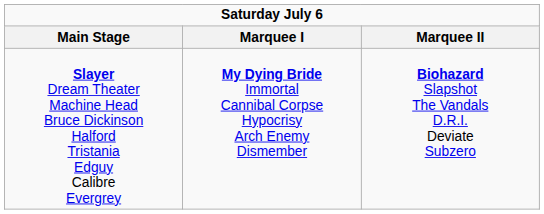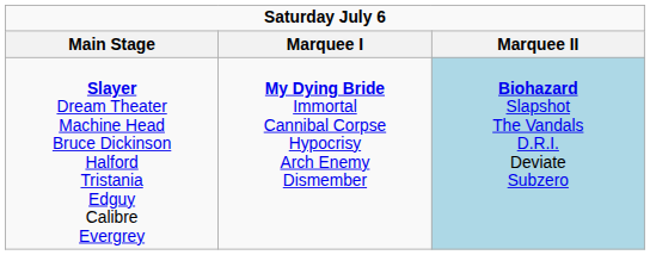row 3 | Marquee II: no background -> lightblue background
